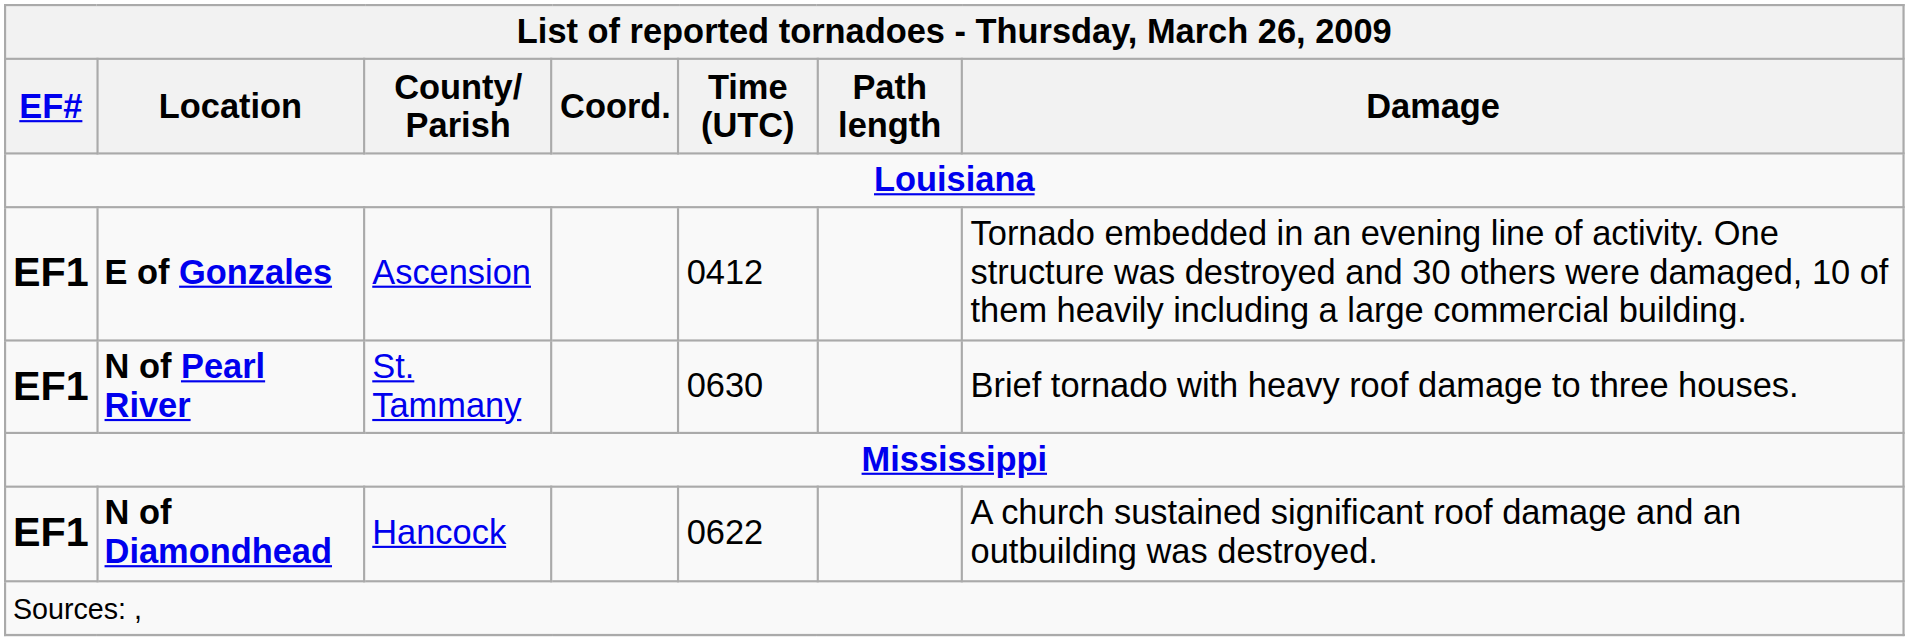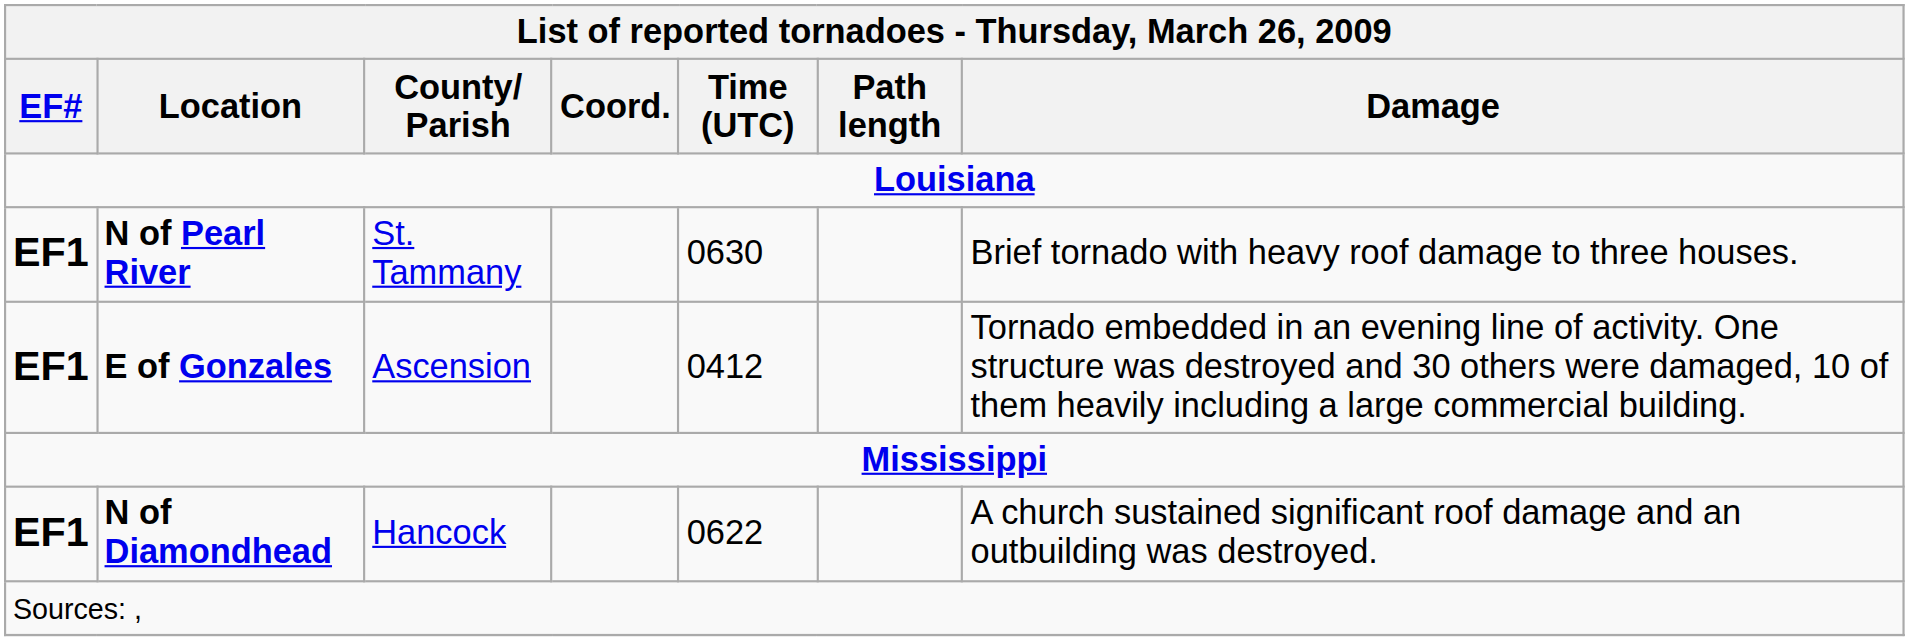rows swapped: E of Gonzales <-> N of Pearl River
